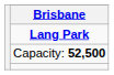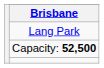Lang Park | Brisbane: bold -> normal
